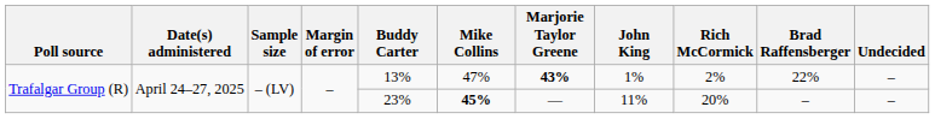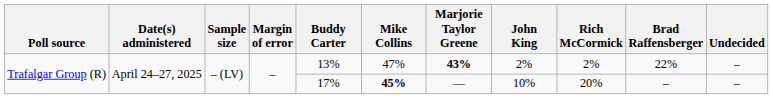row 2 | John King: 1% -> 2%
row 3 | Buddy Carter: 23% -> 17%
row 3 | John King: 11% -> 10%
